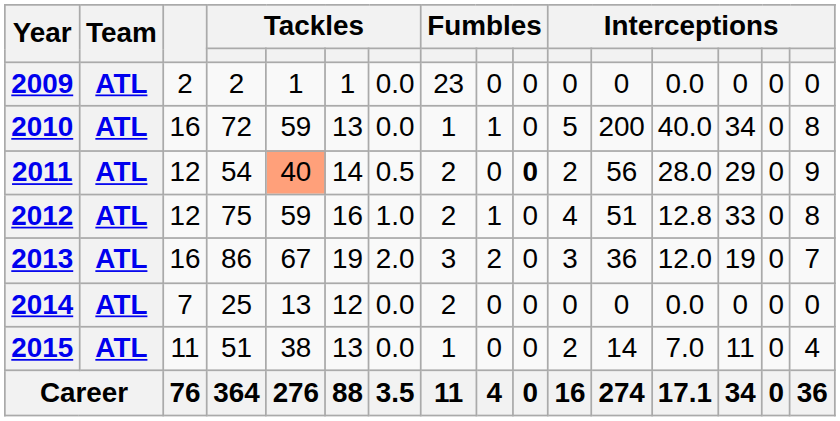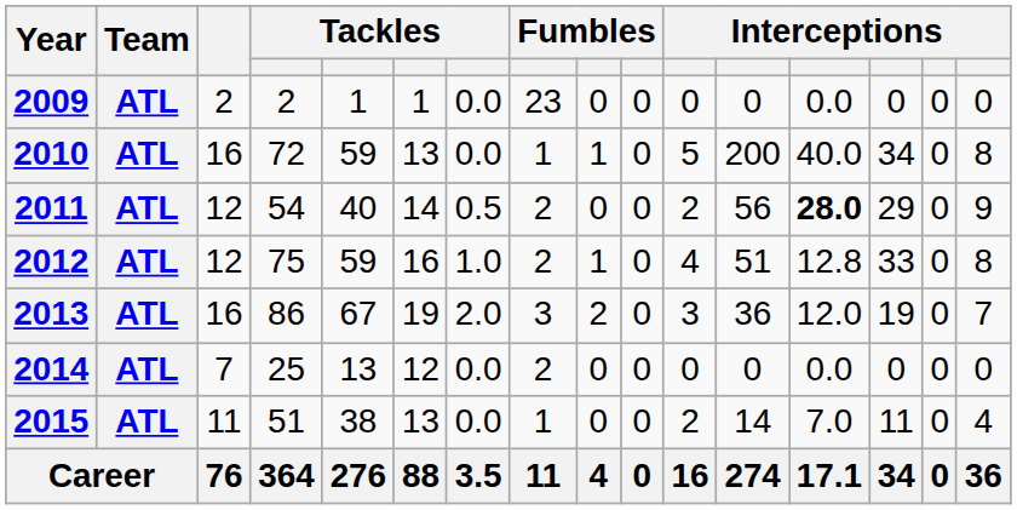2011 | column 5: lightsalmon background -> no background
2011 | column 10: bold -> normal
2011 | column 13: normal -> bold
